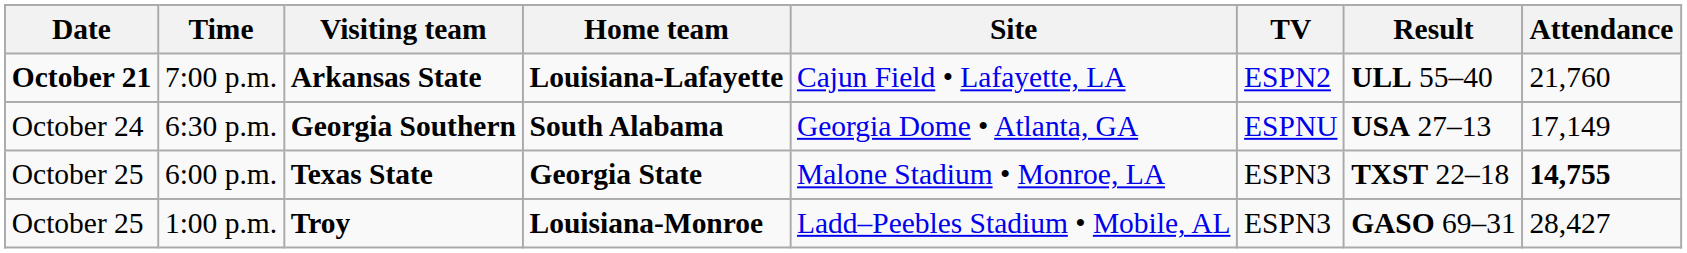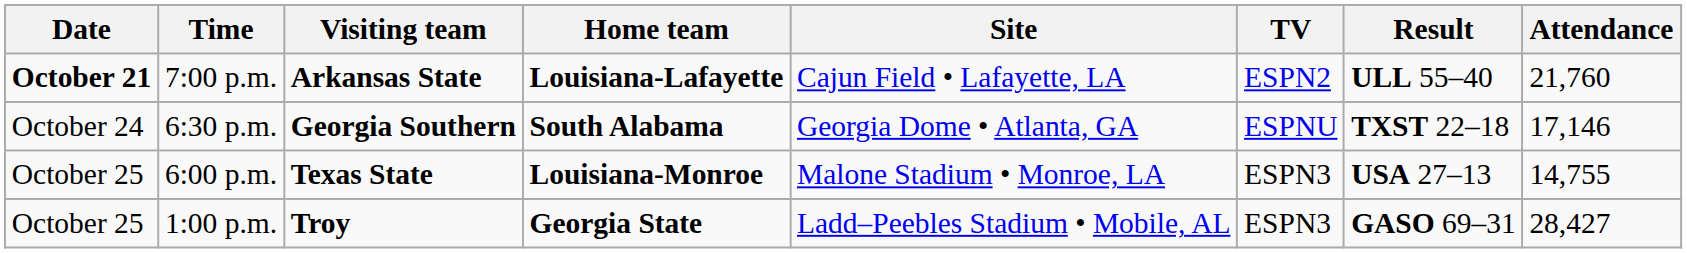6:30 p.m. | Result: USA 27–13 -> TXST 22–18
6:30 p.m. | Attendance: 17,149 -> 17,146
6:00 p.m. | Home team: Georgia State -> Louisiana-Monroe
6:00 p.m. | Result: TXST 22–18 -> USA 27–13
6:00 p.m. | Attendance: bold -> normal
1:00 p.m. | Home team: Louisiana-Monroe -> Georgia State
